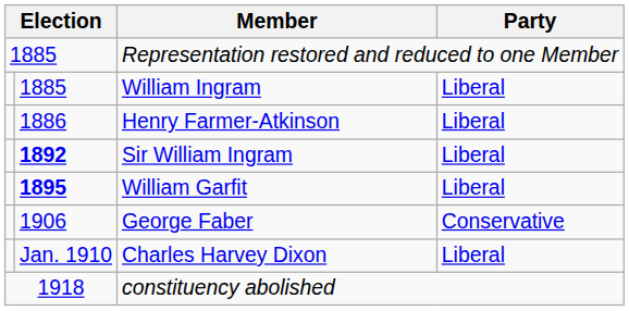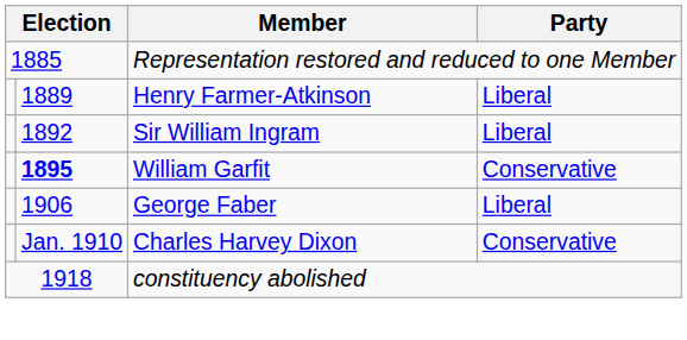- row: 1885 | William Ingram | Liberal
Henry Farmer-Atkinson | column 2: 1886 -> 1889
Sir William Ingram | column 2: bold -> normal
William Garfit | Party: Liberal -> Conservative
George Faber | Party: Conservative -> Liberal
Charles Harvey Dixon | Party: Liberal -> Conservative
